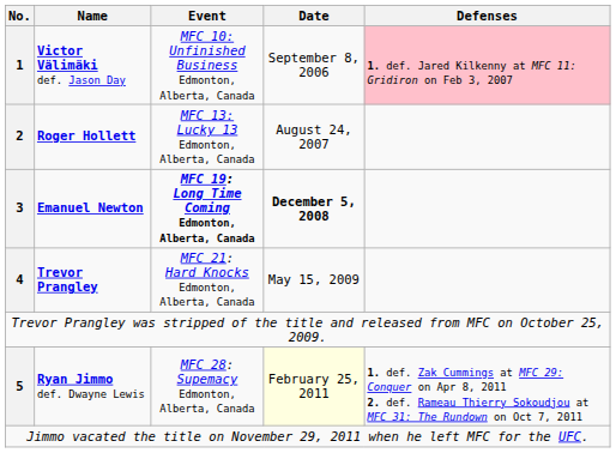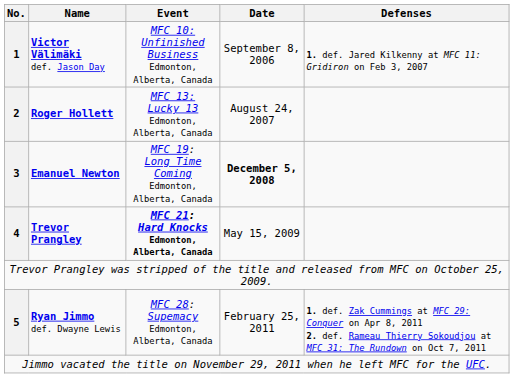Victor Välimäki def. Jason Day | Defenses: pink background -> no background
Emanuel Newton | Event: bold -> normal
Trevor Prangley | Event: normal -> bold
Ryan Jimmo def. Dwayne Lewis | Date: lightyellow background -> no background
